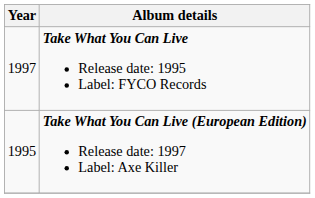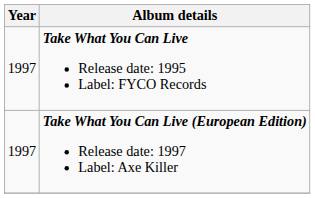row 3 | Year: 1995 -> 1997
